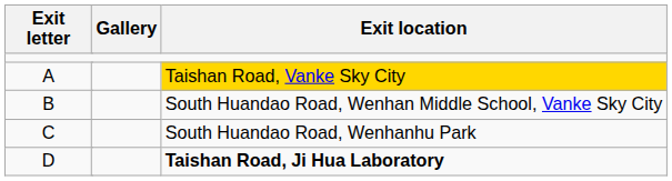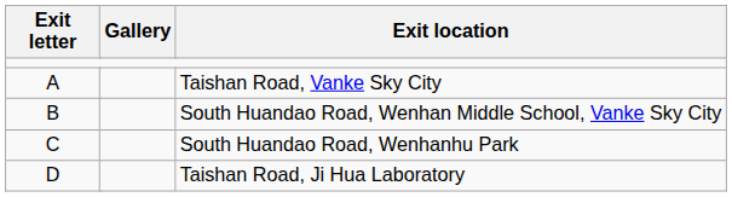Taishan Road, Vanke Sky City | Exit location: gold background -> no background
Taishan Road, Ji Hua Laboratory | Exit location: bold -> normal
